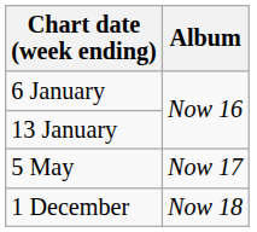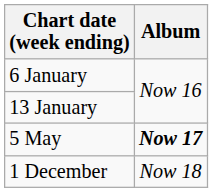5 May | Album: normal -> bold
